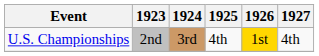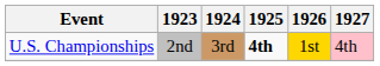U.S. Championships | 1925: normal -> bold
U.S. Championships | 1927: no background -> pink background
